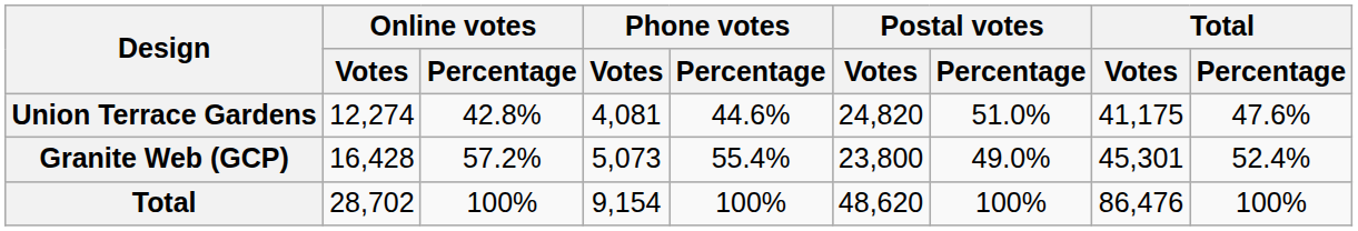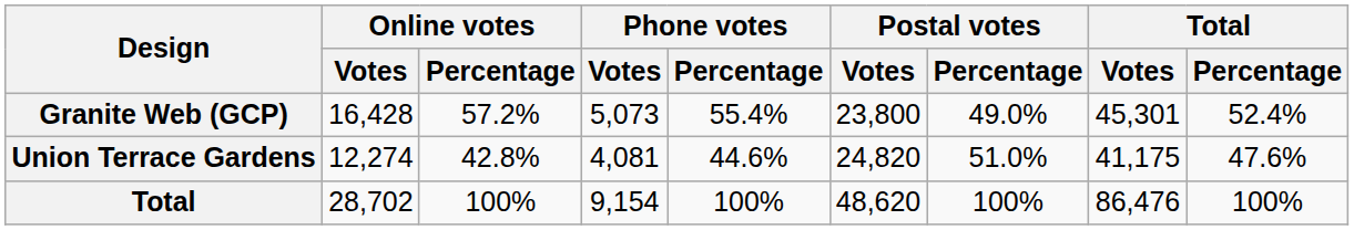rows swapped: Granite Web (GCP) <-> Union Terrace Gardens
